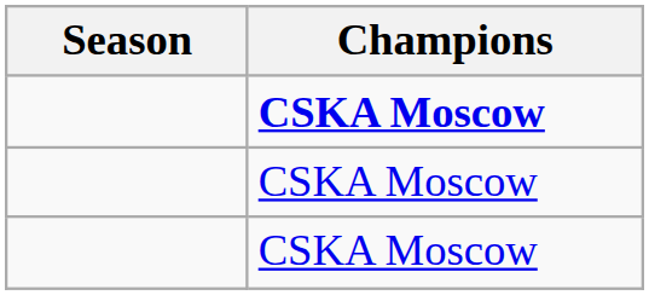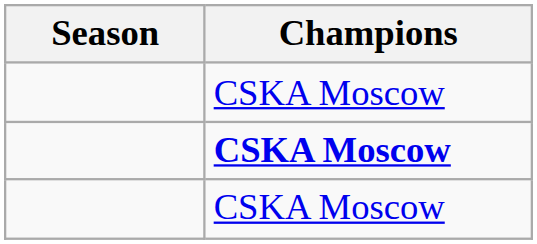row 2 | Champions: bold -> normal
row 3 | Champions: normal -> bold
